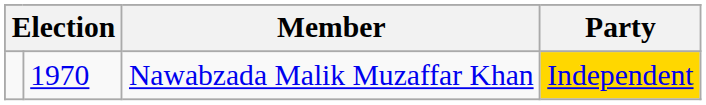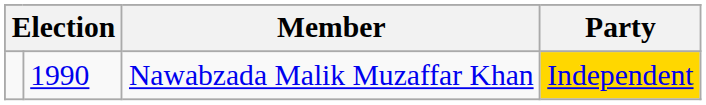Nawabzada Malik Muzaffar Khan | column 2: 1970 -> 1990
